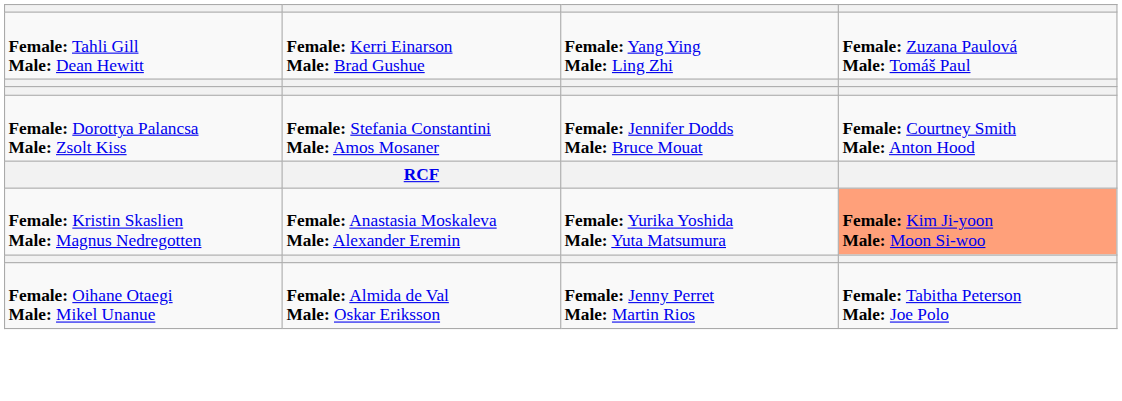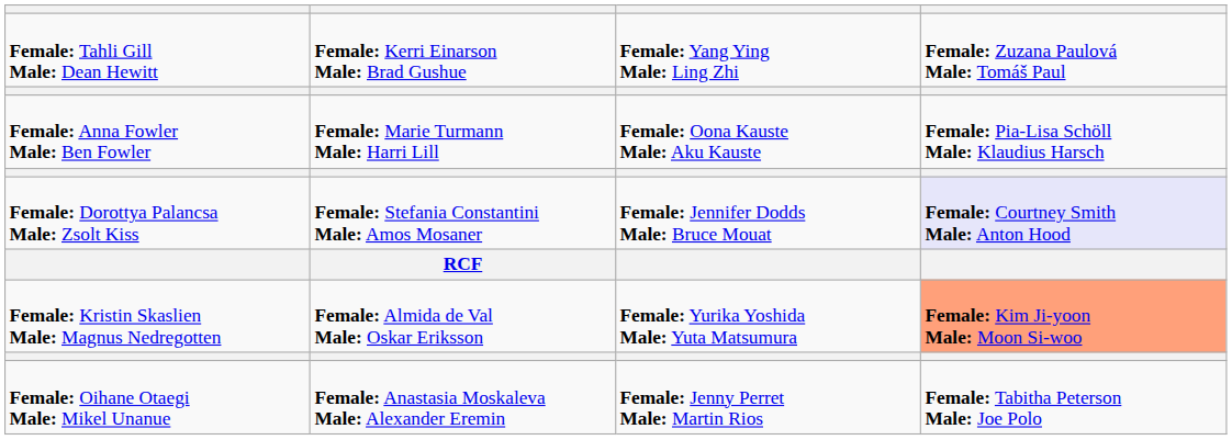+ row: Female: Anna Fowler Male: Ben Fowler | Female: Marie Turmann Male: Harri Lill | Female: Oona Kauste Male: Aku Kauste | Female: Pia-Lisa Schöll Male: Klaudius Harsch
Female: Dorottya Palancsa Male: Zsolt Kiss | column 4: no background -> lavender background
Female: Kristin Skaslien Male: Magnus Nedregotten | column 2: Female: Anastasia Moskaleva Male: Alexander Eremin -> Female: Almida de Val Male: Oskar Eriksson
Female: Oihane Otaegi Male: Mikel Unanue | column 2: Female: Almida de Val Male: Oskar Eriksson -> Female: Anastasia Moskaleva Male: Alexander Eremin
